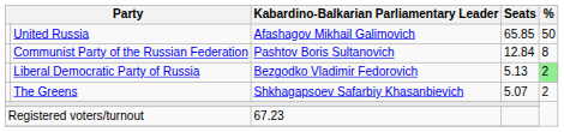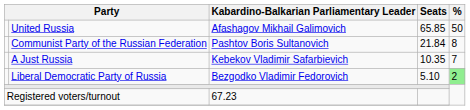Communist Party of the Russian Federation | Seats: 12.84 -> 21.84
+ row: A Just Russia | Kebekov Vladimir Safarbievich | 10.35 | 7
Liberal Democratic Party of Russia | Seats: 5.13 -> 5.10
- row: The Greens | Shkhagapsoev Safarbiy Khasanbievich | 5.07 | 2
